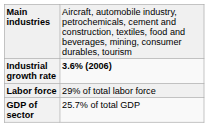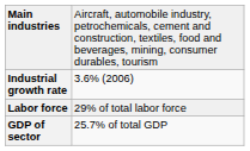Industrial growth rate | column 2: bold -> normal
